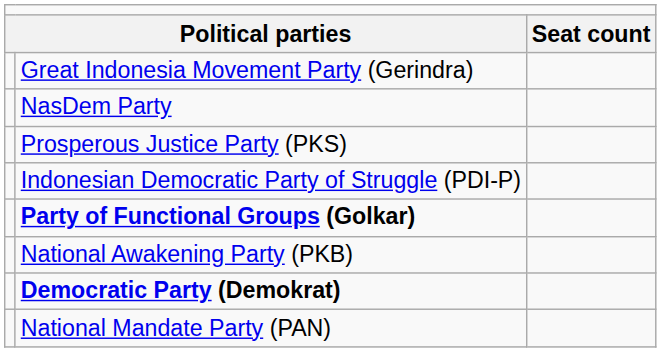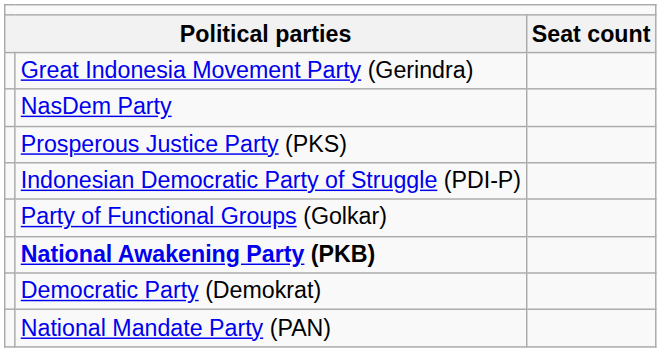Party of Functional Groups (Golkar) | column 2: bold -> normal
National Awakening Party (PKB) | column 2: normal -> bold
Democratic Party (Demokrat) | column 2: bold -> normal
